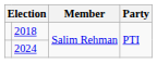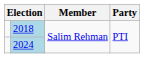2018 | column 2: no background -> lightblue background
2024 | column 2: no background -> lightblue background
